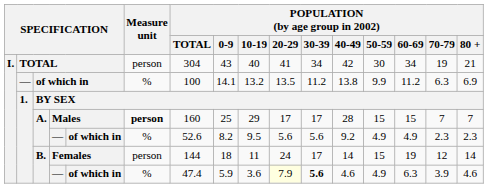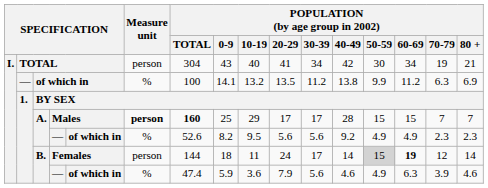Males | POPULATION (by age group in 2002) / TOTAL: normal -> bold
Females | POPULATION (by age group in 2002) / 50-59: no background -> lightgrey background
Females | POPULATION (by age group in 2002) / 60-69: normal -> bold
B. / — | POPULATION (by age group in 2002) / 20-29: lightyellow background -> no background
B. / — | POPULATION (by age group in 2002) / 30-39: bold -> normal
